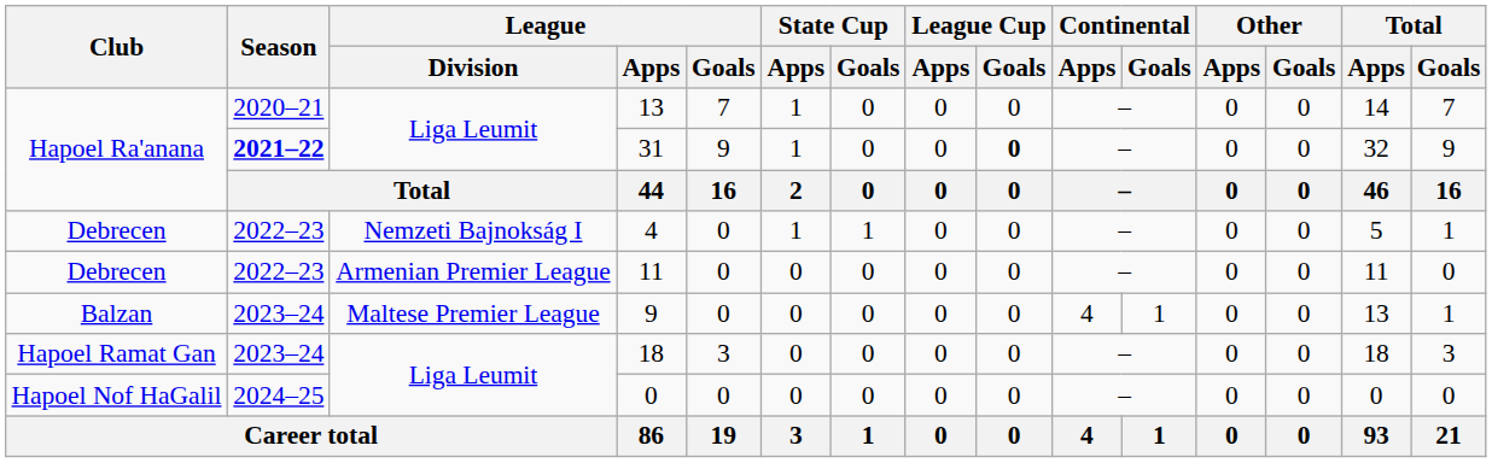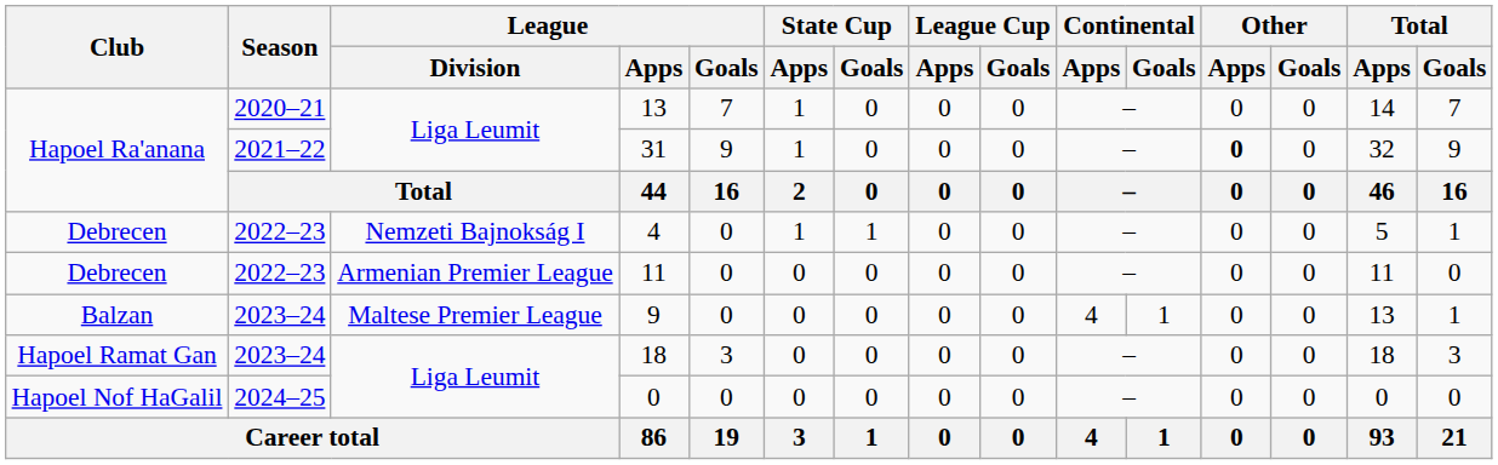31 | Season: bold -> normal
31 | League Cup / Goals: bold -> normal
31 | Other / Apps: normal -> bold
